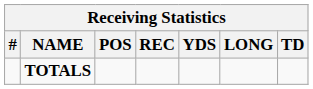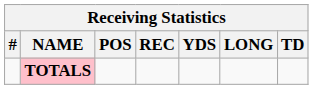row 3 | NAME: no background -> pink background
